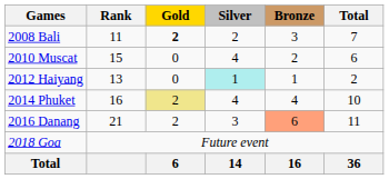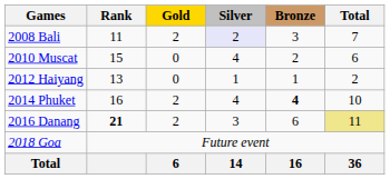2008 Bali | Gold: bold -> normal
2008 Bali | Silver: no background -> lavender background
2012 Haiyang | Silver: paleturquoise background -> no background
2014 Phuket | Gold: khaki background -> no background
2014 Phuket | Bronze: normal -> bold
2016 Danang | Rank: normal -> bold
2016 Danang | Bronze: lightsalmon background -> no background
2016 Danang | Total: no background -> khaki background
